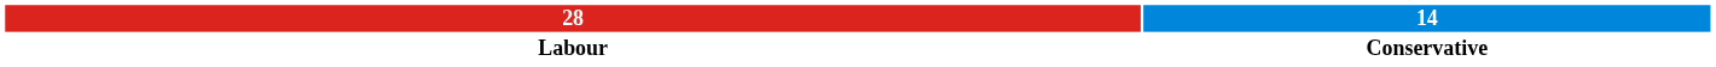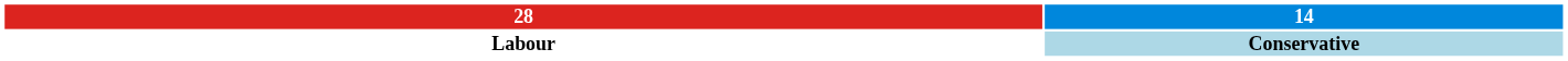Labour | 14: no background -> lightblue background
